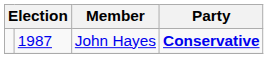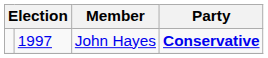John Hayes | column 2: 1987 -> 1997
